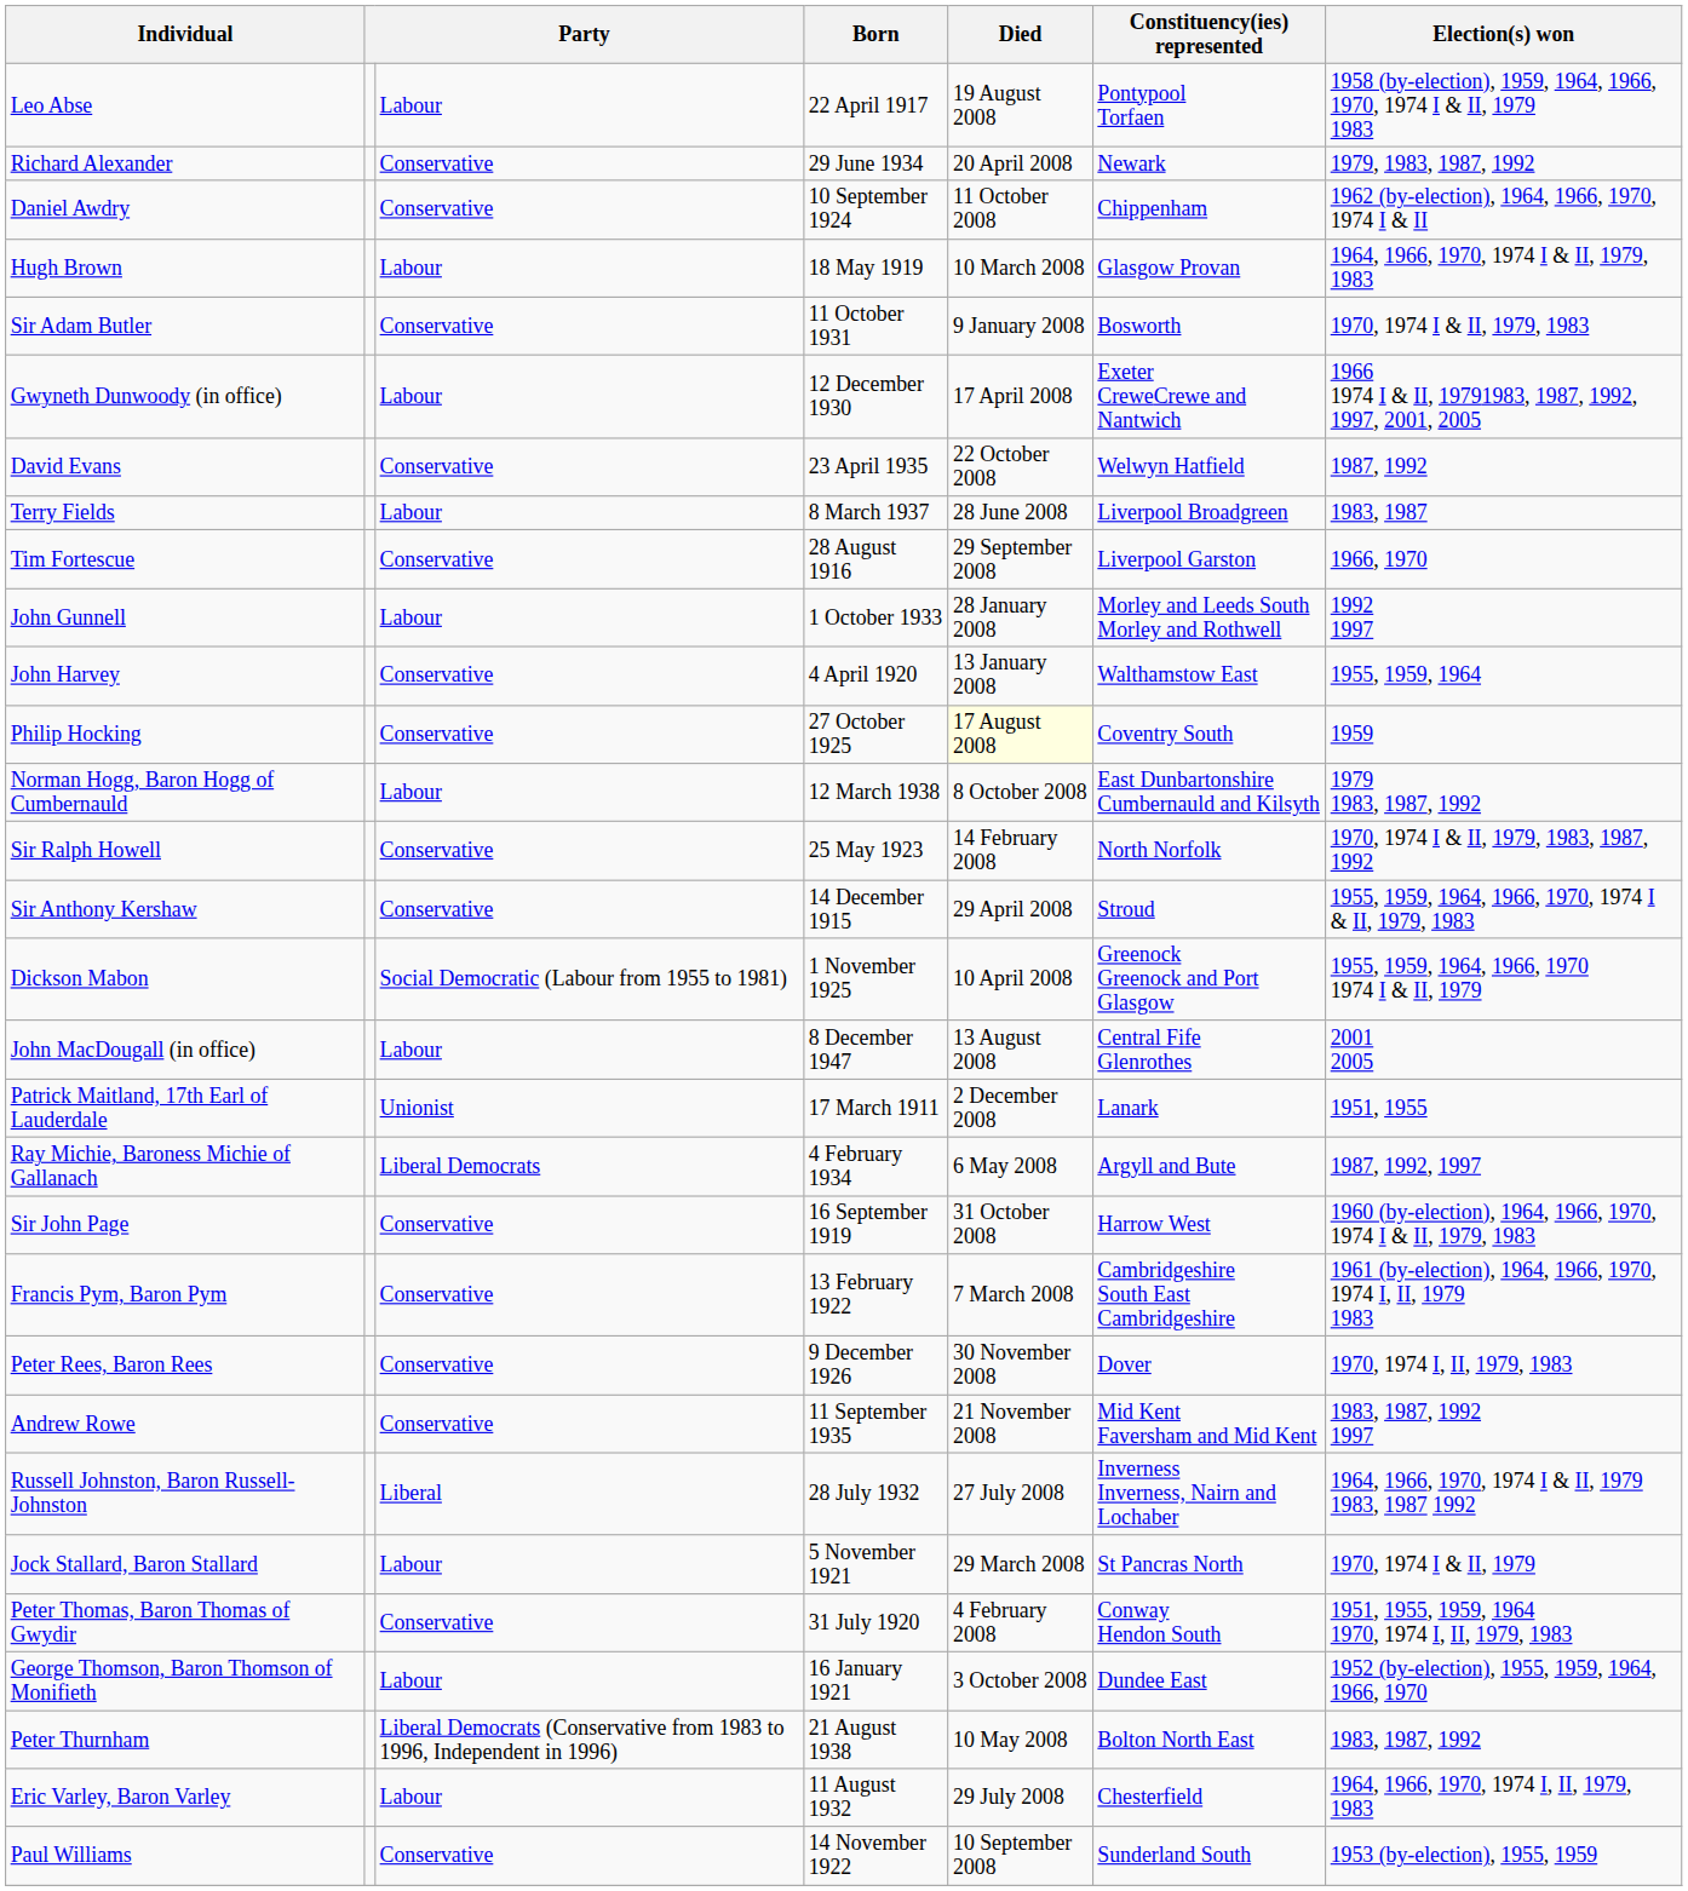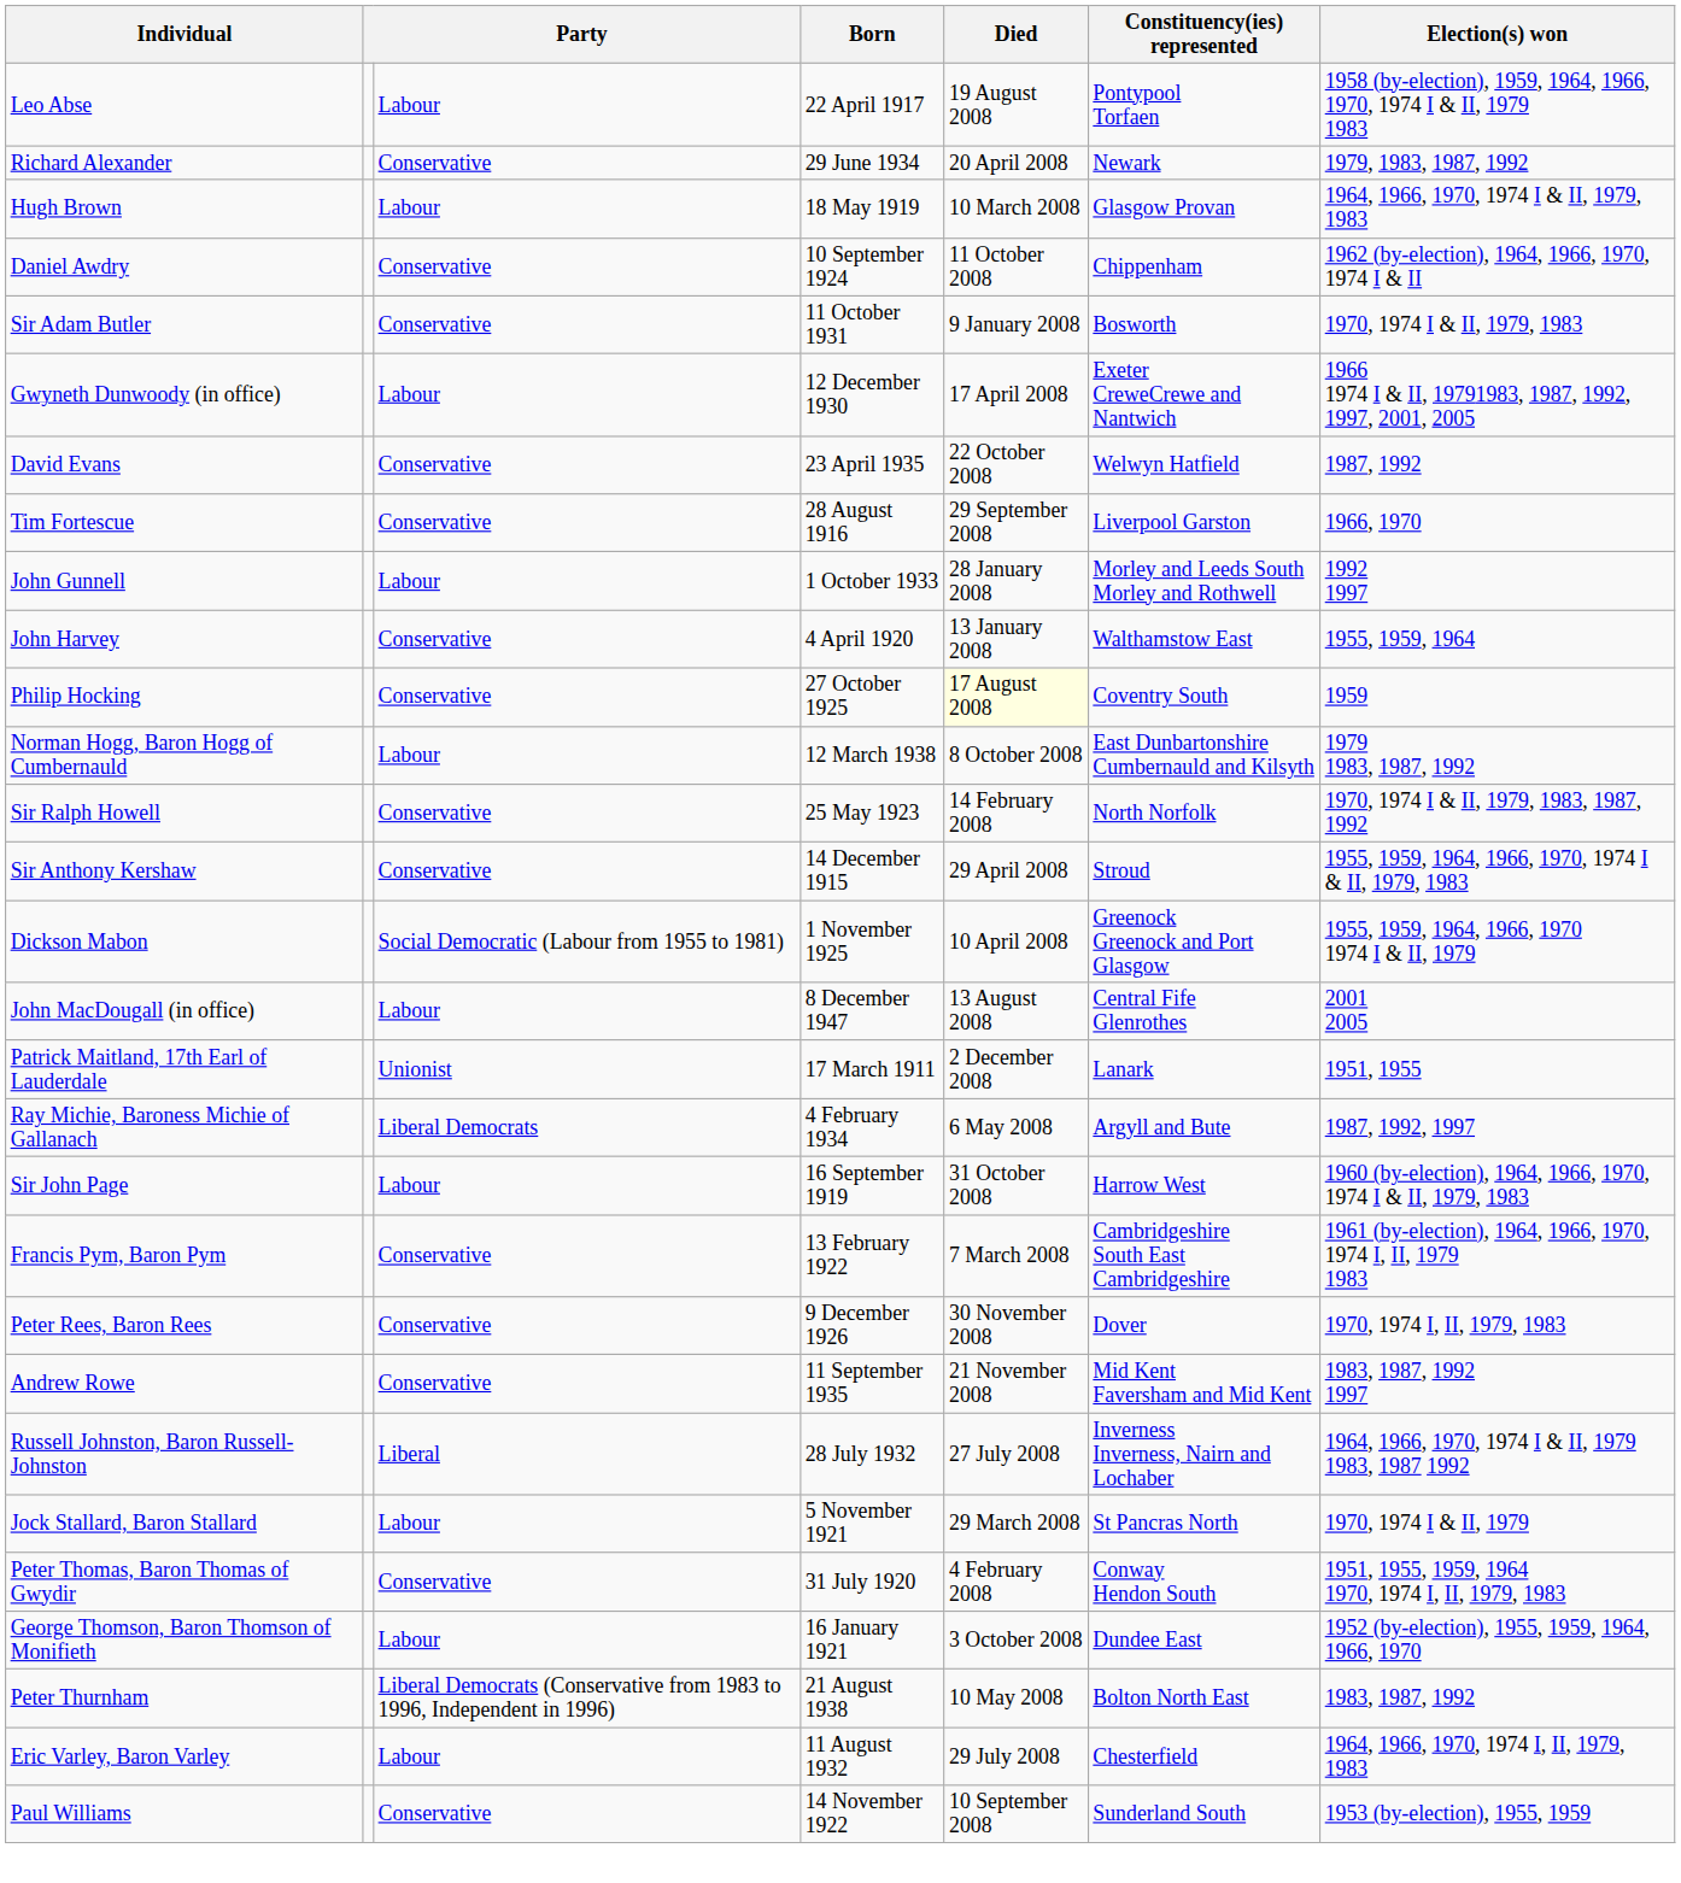rows swapped: Daniel Awdry <-> Hugh Brown
- row: Terry Fields | Labour | 8 March 1937 | 28 June 2008 | Liverpool Broadgreen | 1983, 1987
Sir John Page | column 3: Conservative -> Labour
